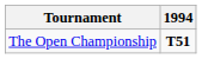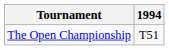The Open Championship | 1994: bold -> normal
